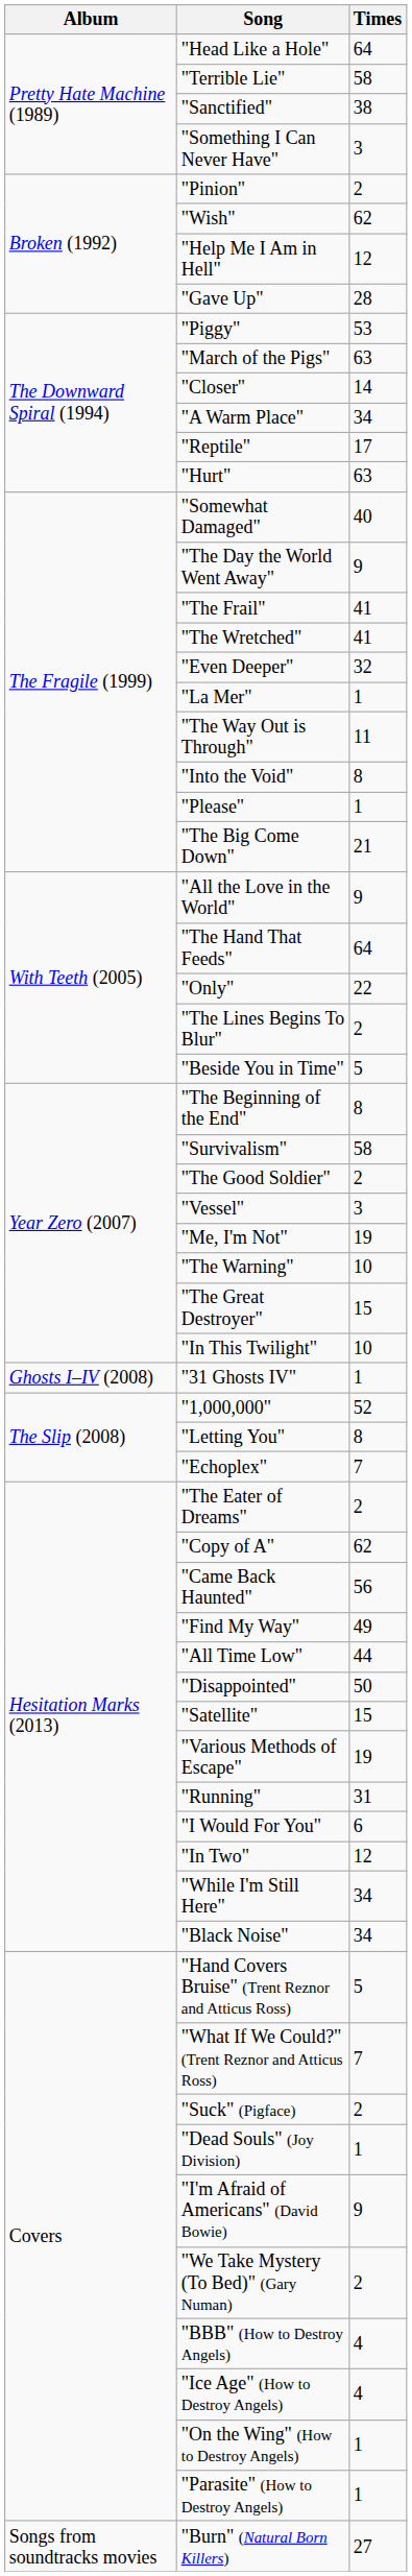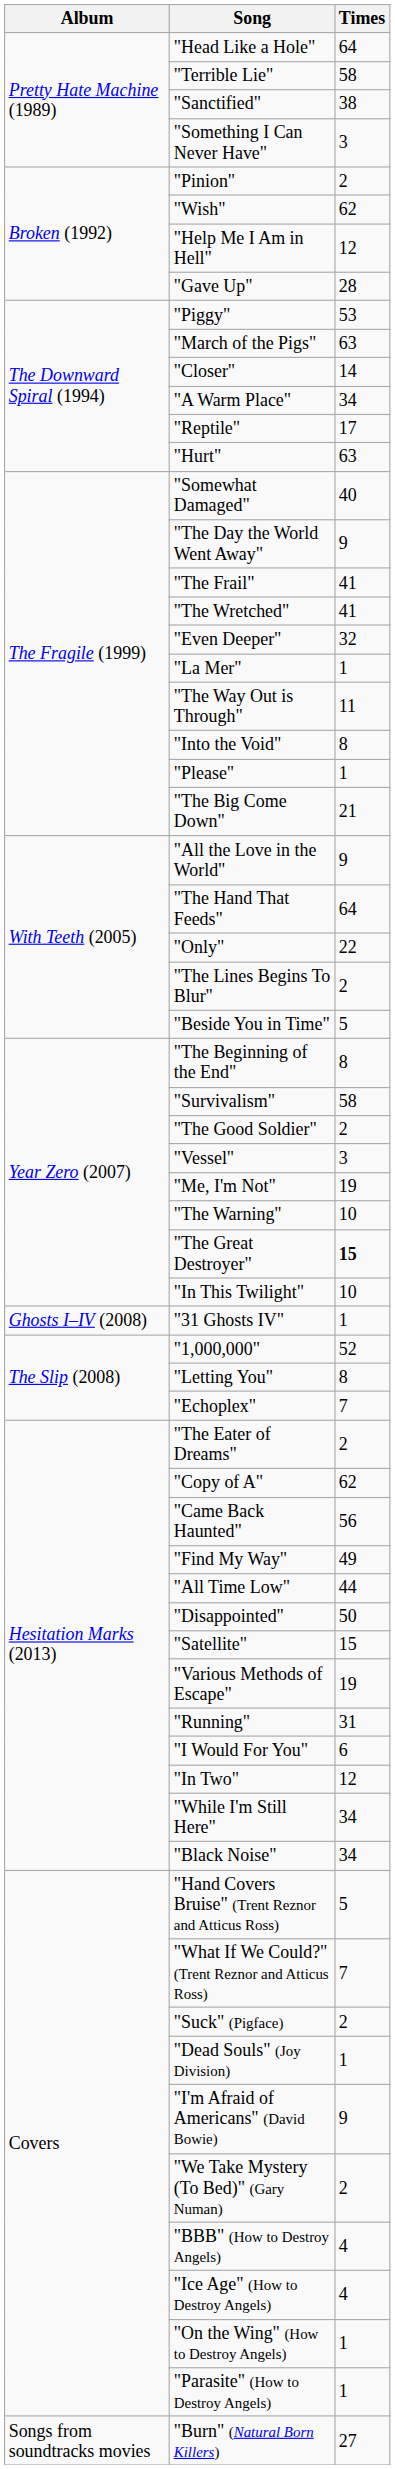"The Great Destroyer" | Times: normal -> bold
